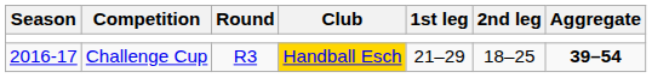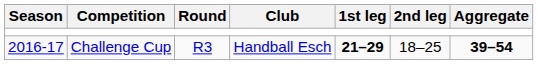Challenge Cup | Club: gold background -> no background
Challenge Cup | 1st leg: normal -> bold
